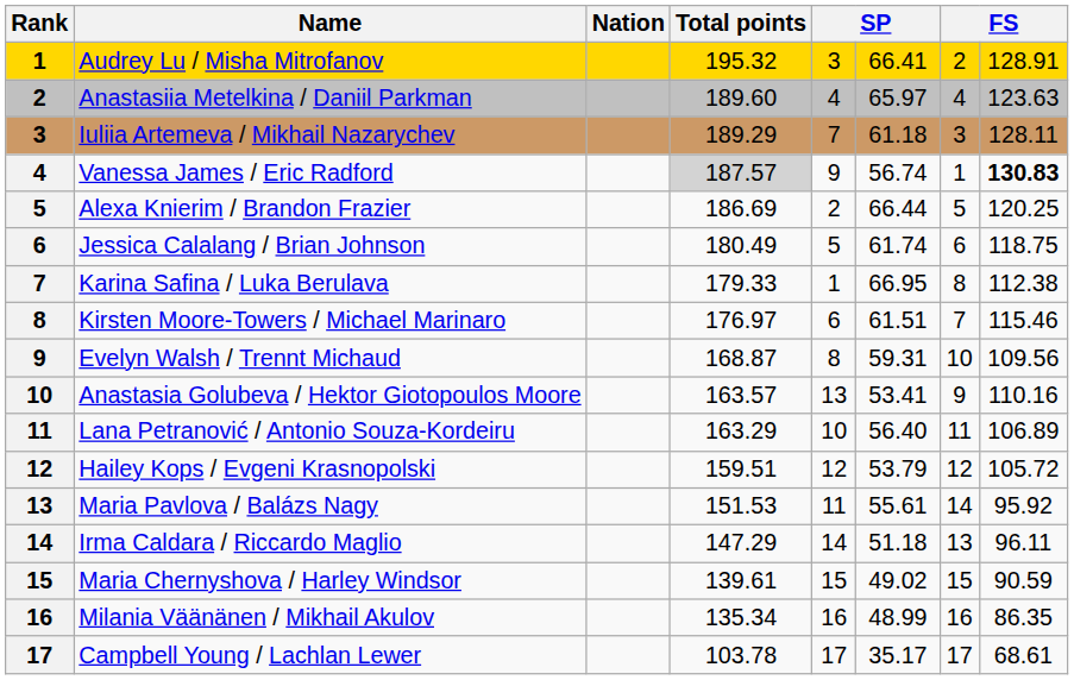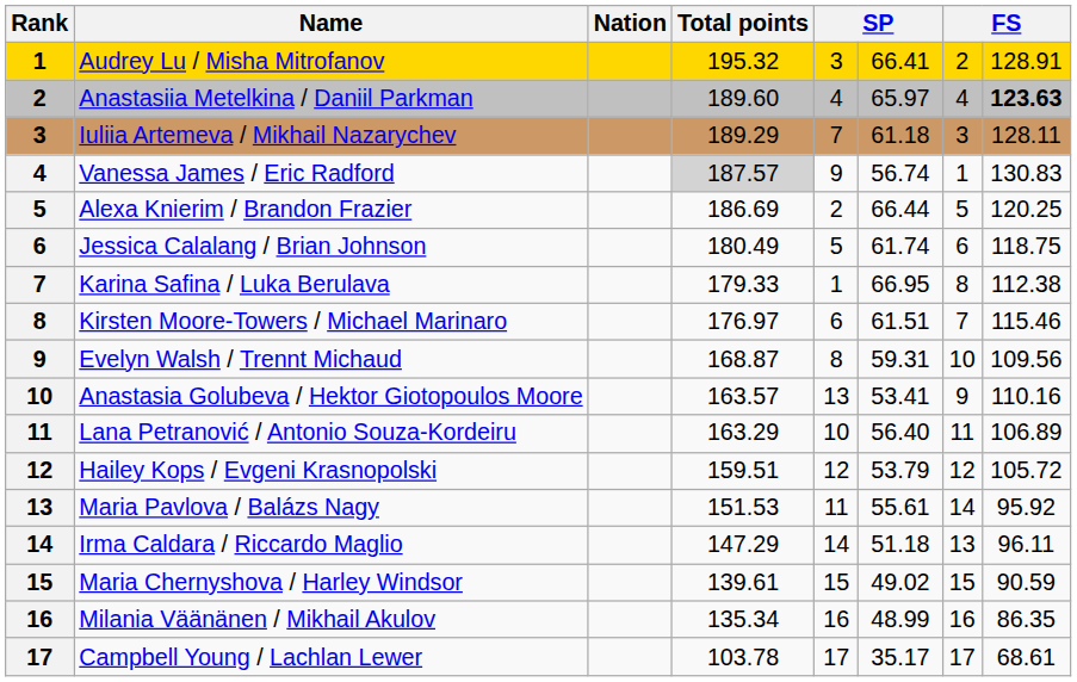Anastasiia Metelkina / Daniil Parkman | column 8: normal -> bold
Vanessa James / Eric Radford | column 8: bold -> normal
